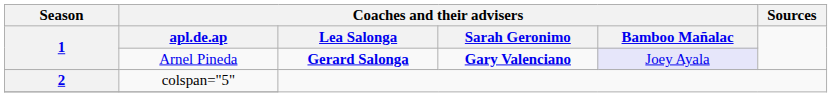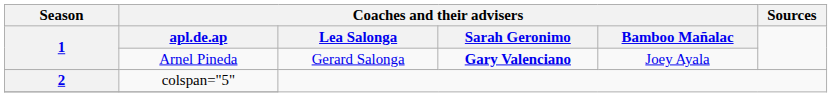Arnel Pineda | column 3: bold -> normal
Arnel Pineda | column 5: lavender background -> no background
